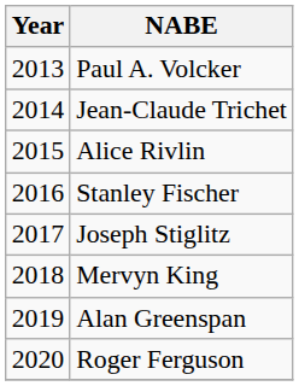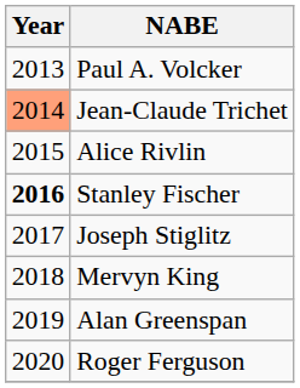Jean-Claude Trichet | Year: no background -> lightsalmon background
Stanley Fischer | Year: normal -> bold
